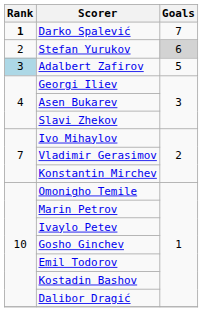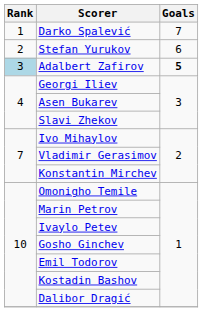Darko Spalević | Rank: bold -> normal
Stefan Yurukov | Goals: lightgrey background -> no background
Adalbert Zafirov | Goals: normal -> bold
